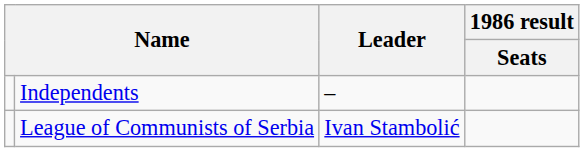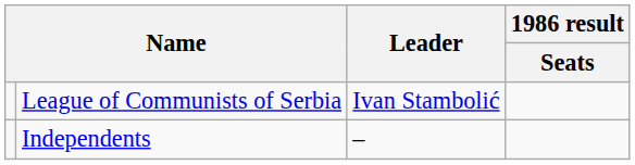rows swapped: League of Communists of Serbia <-> Independents
